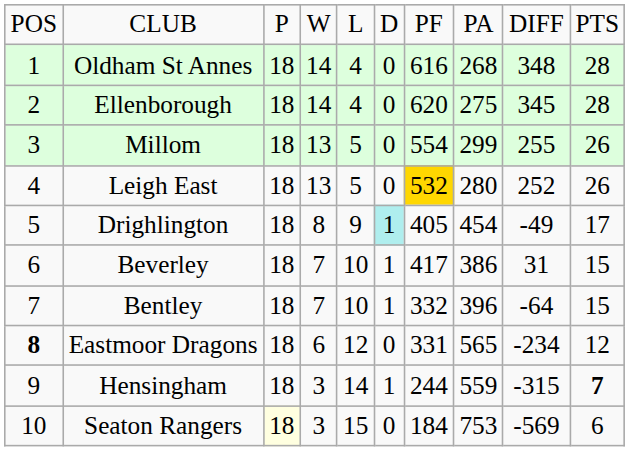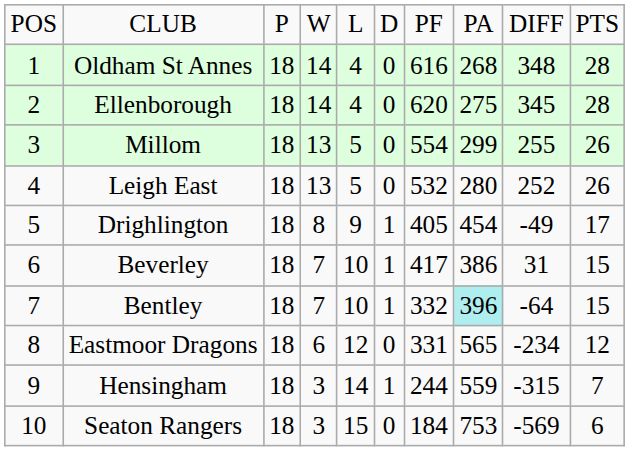Leigh East | column 7: gold background -> no background
Drighlington | column 6: paleturquoise background -> no background
Bentley | column 8: no background -> paleturquoise background
Eastmoor Dragons | column 1: bold -> normal
Hensingham | column 10: bold -> normal
Seaton Rangers | column 3: lightyellow background -> no background
